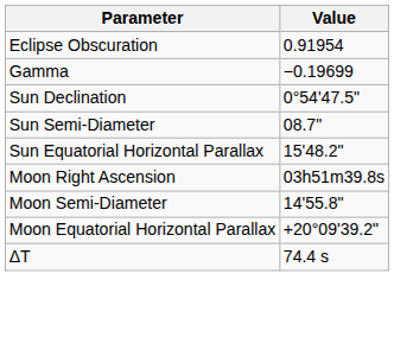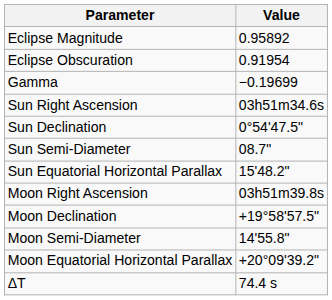+ row: Eclipse Magnitude | 0.95892
+ row: Sun Right Ascension | 03h51m34.6s
+ row: Moon Declination | +19°58'57.5"
